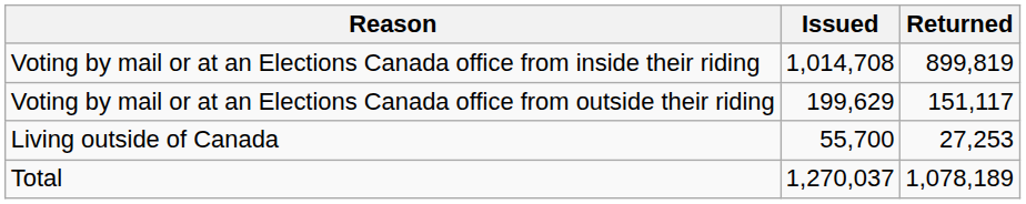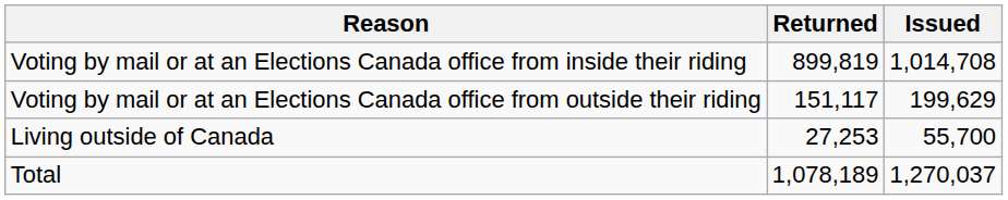columns swapped: Issued <-> Returned
